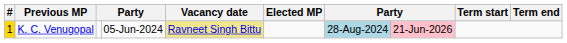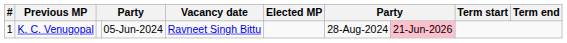K. C. Venugopal | #: gold background -> no background
K. C. Venugopal | Vacancy date: khaki background -> no background
K. C. Venugopal | column 7: lightblue background -> no background
